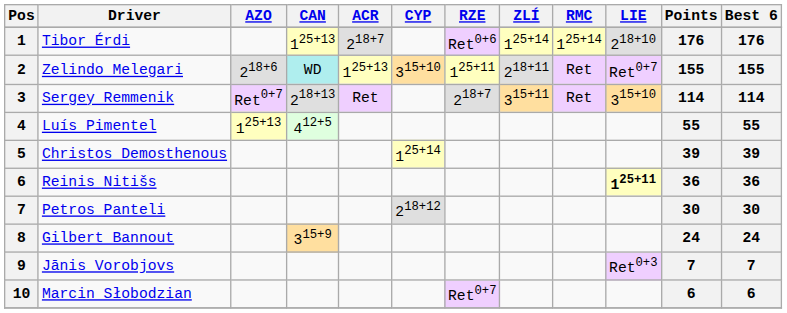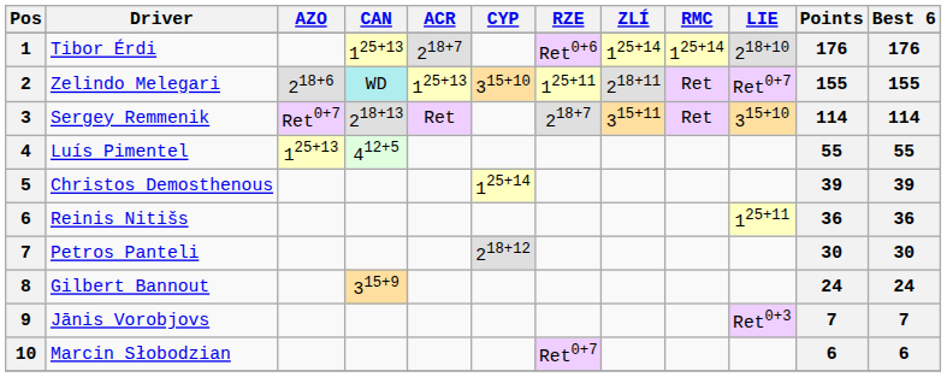Reinis Nitišs | LIE: bold -> normal
